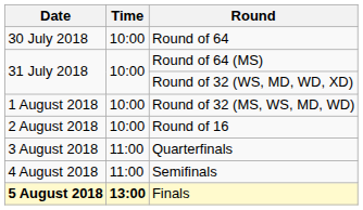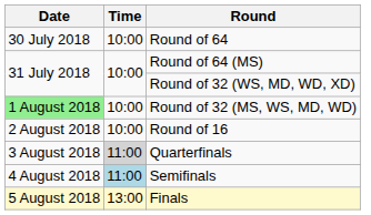Round of 32 (MS, WS, MD, WD) | Date: no background -> lightgreen background
Quarterfinals | Time: no background -> lightgrey background
Semifinals | Time: no background -> lightblue background
Finals | Date: bold -> normal
Finals | Time: bold -> normal
